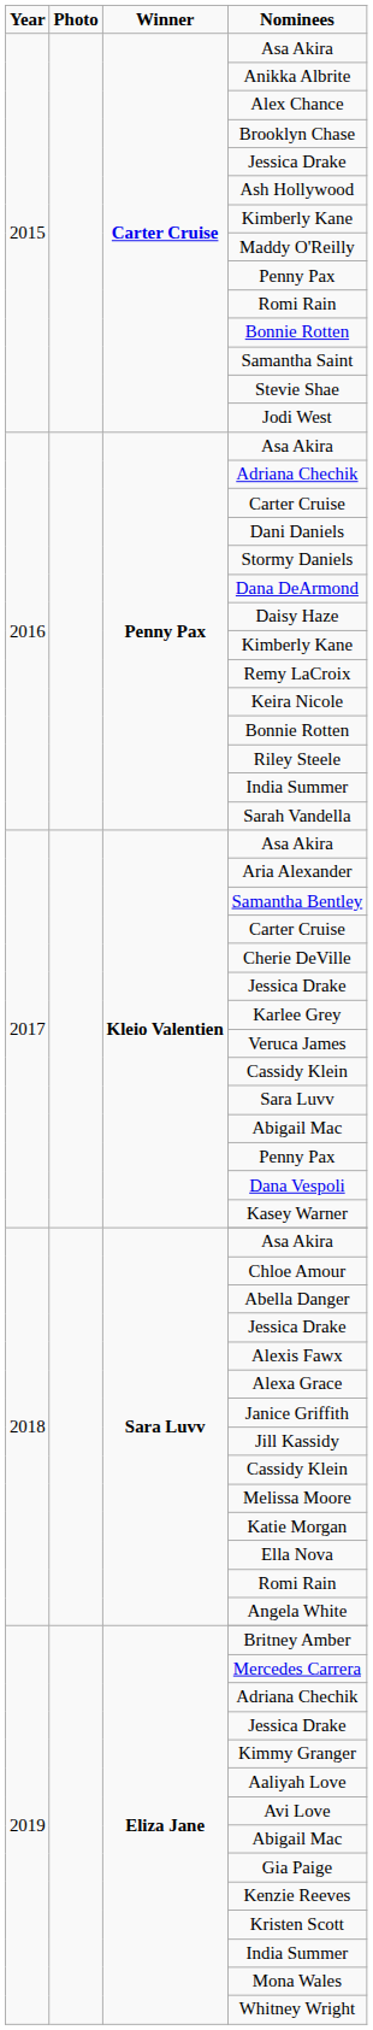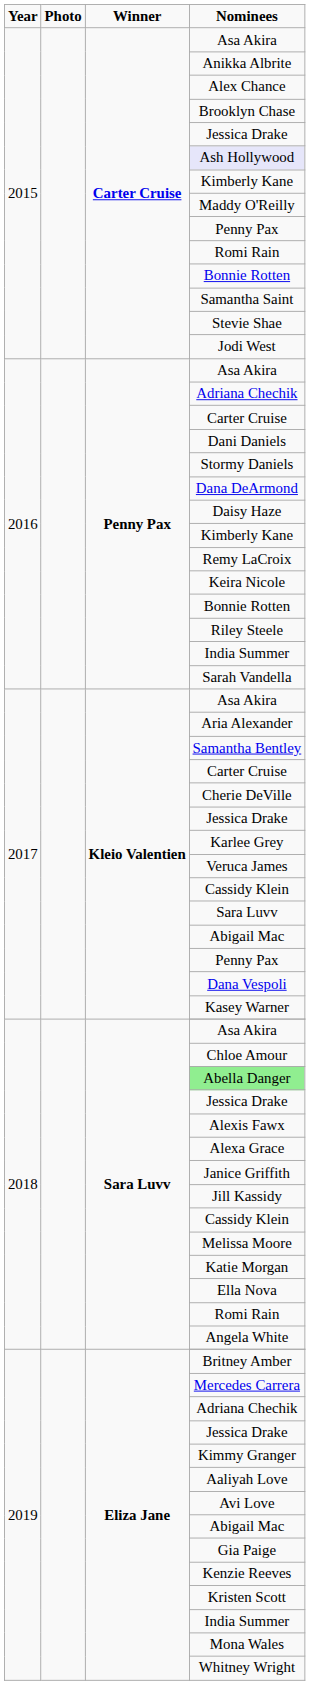Ash Hollywood | Nominees: no background -> lavender background
Abella Danger | Nominees: no background -> lightgreen background
